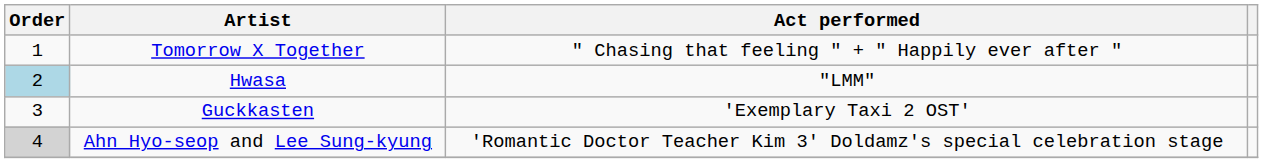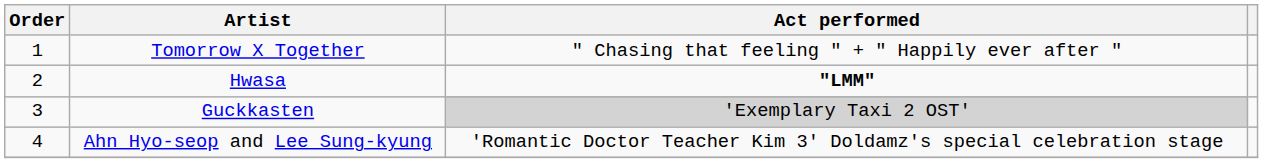Hwasa | Order: lightblue background -> no background
Hwasa | Act performed: normal -> bold
Guckkasten | Act performed: no background -> lightgrey background
Ahn Hyo-seop and Lee Sung-kyung | Order: lightgrey background -> no background
